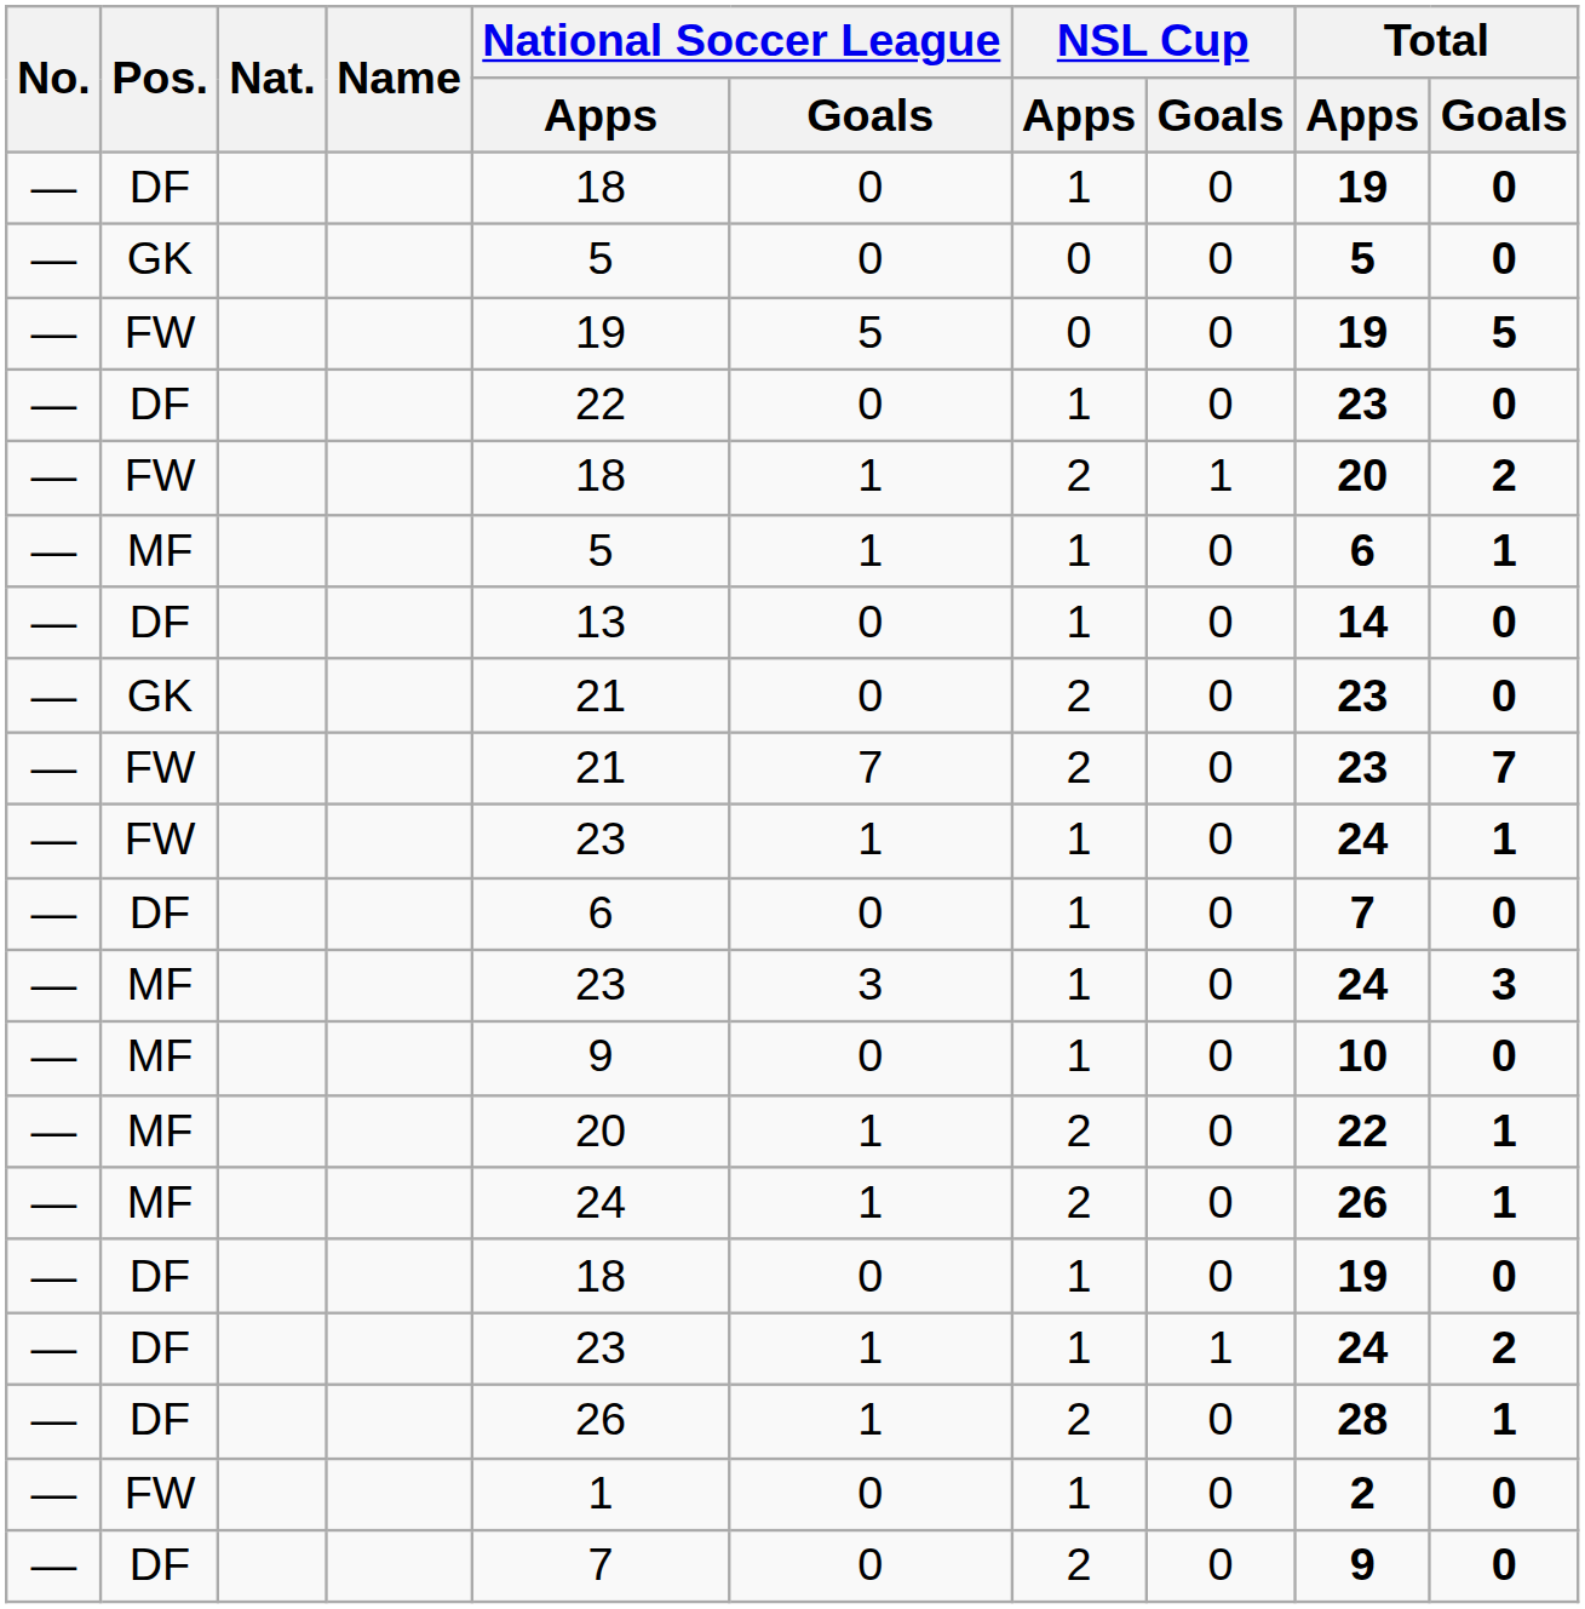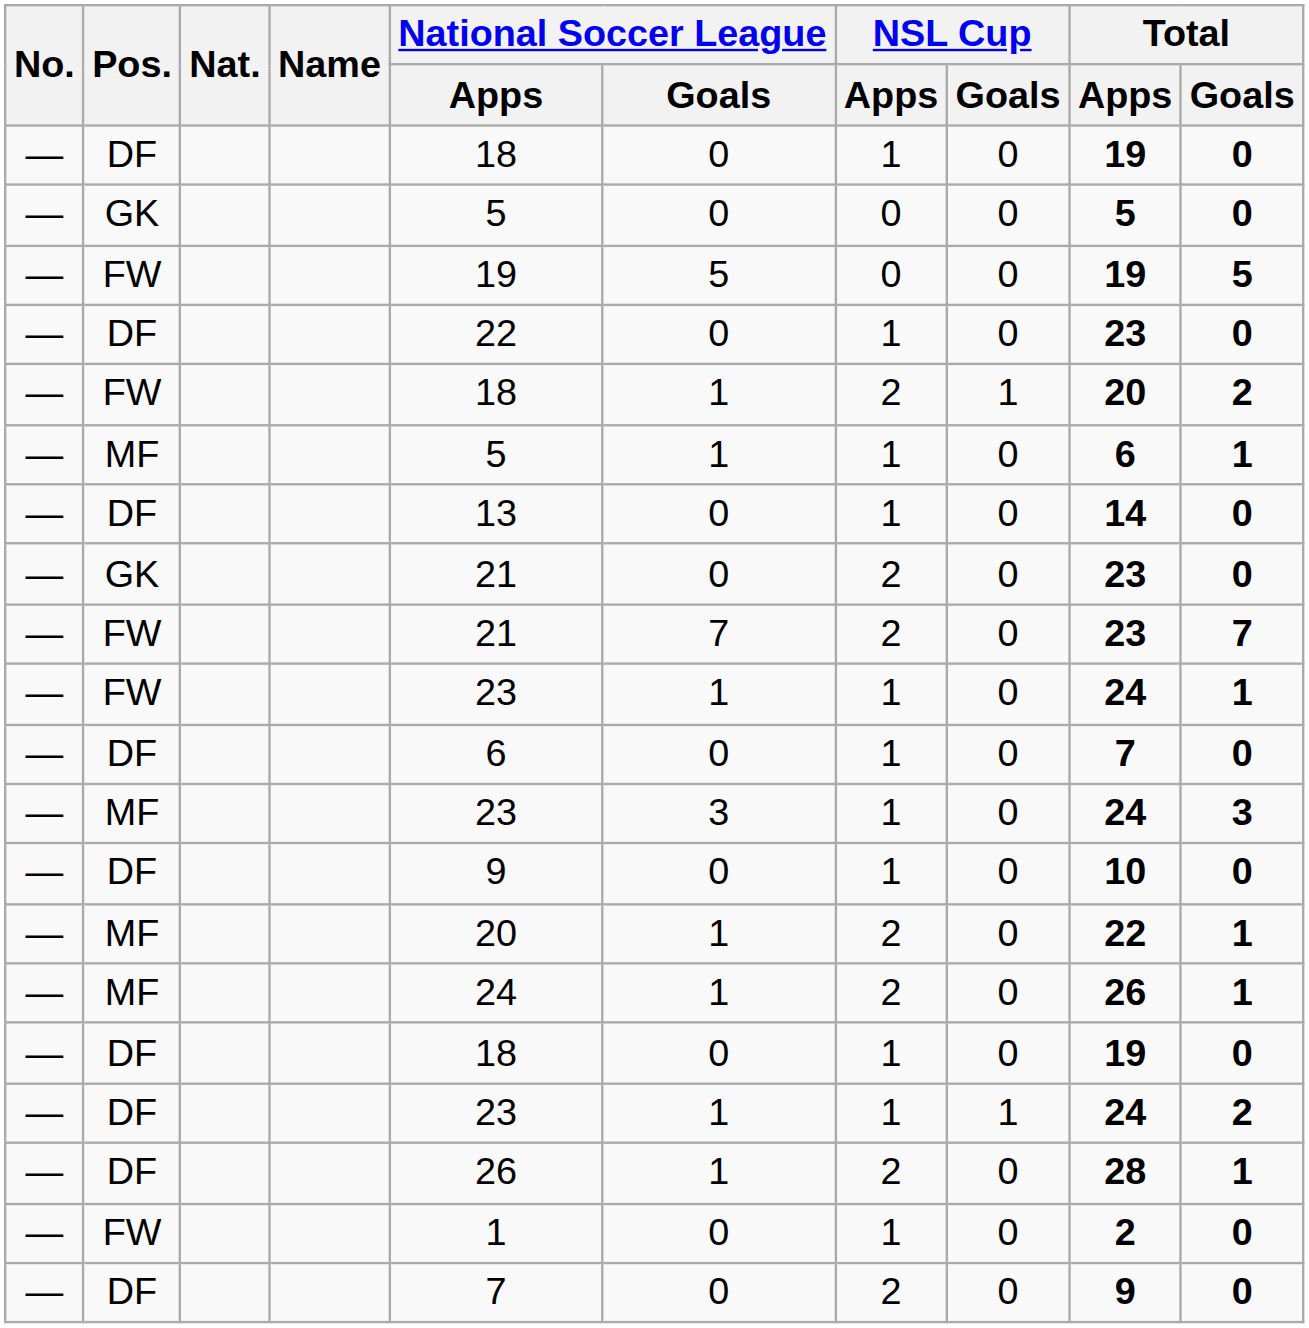row 15 | Pos.: MF -> DF
